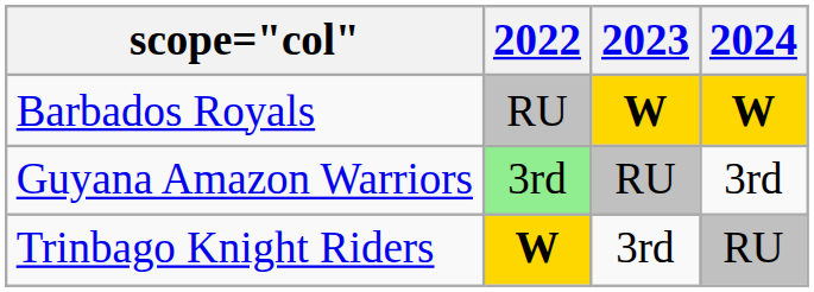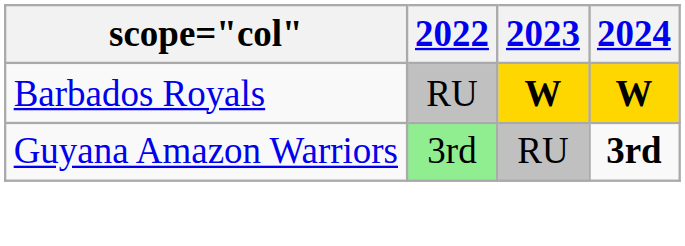Guyana Amazon Warriors | 2024: normal -> bold
- row: Trinbago Knight Riders | W | 3rd | RU
